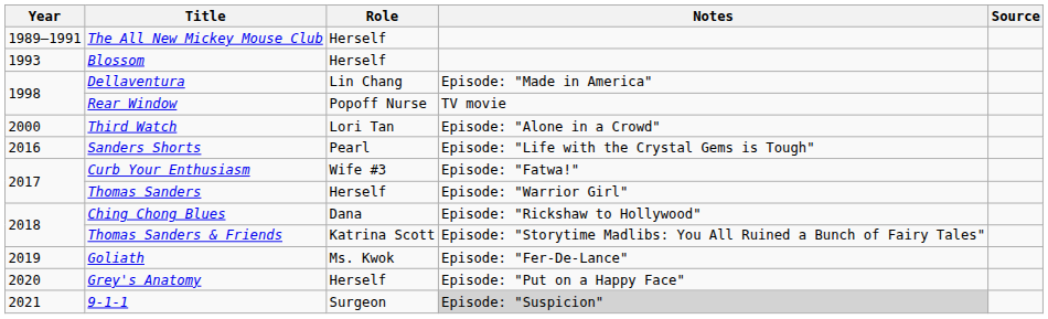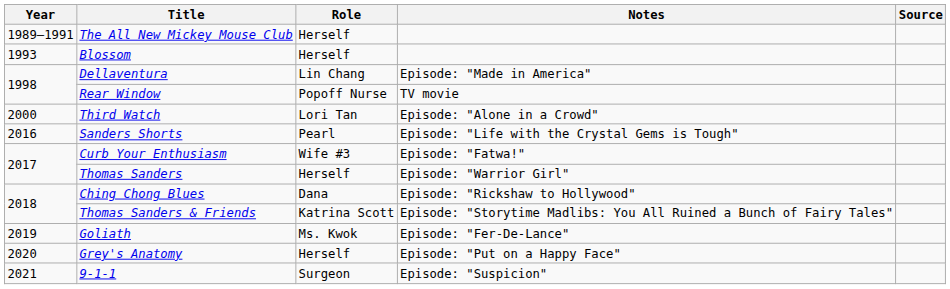9-1-1 | Notes: lightgrey background -> no background
